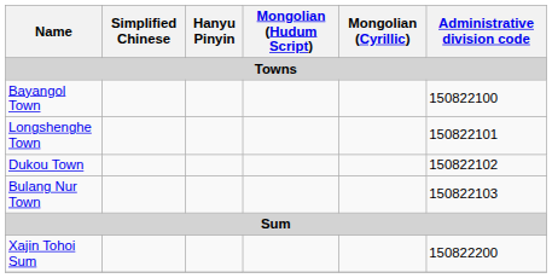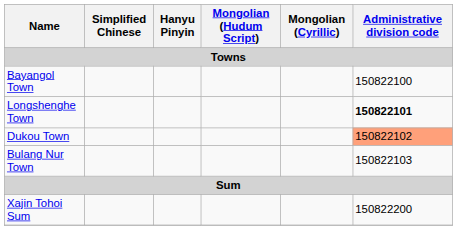Longshenghe Town | Administrative division code: normal -> bold
Dukou Town | Administrative division code: no background -> lightsalmon background
